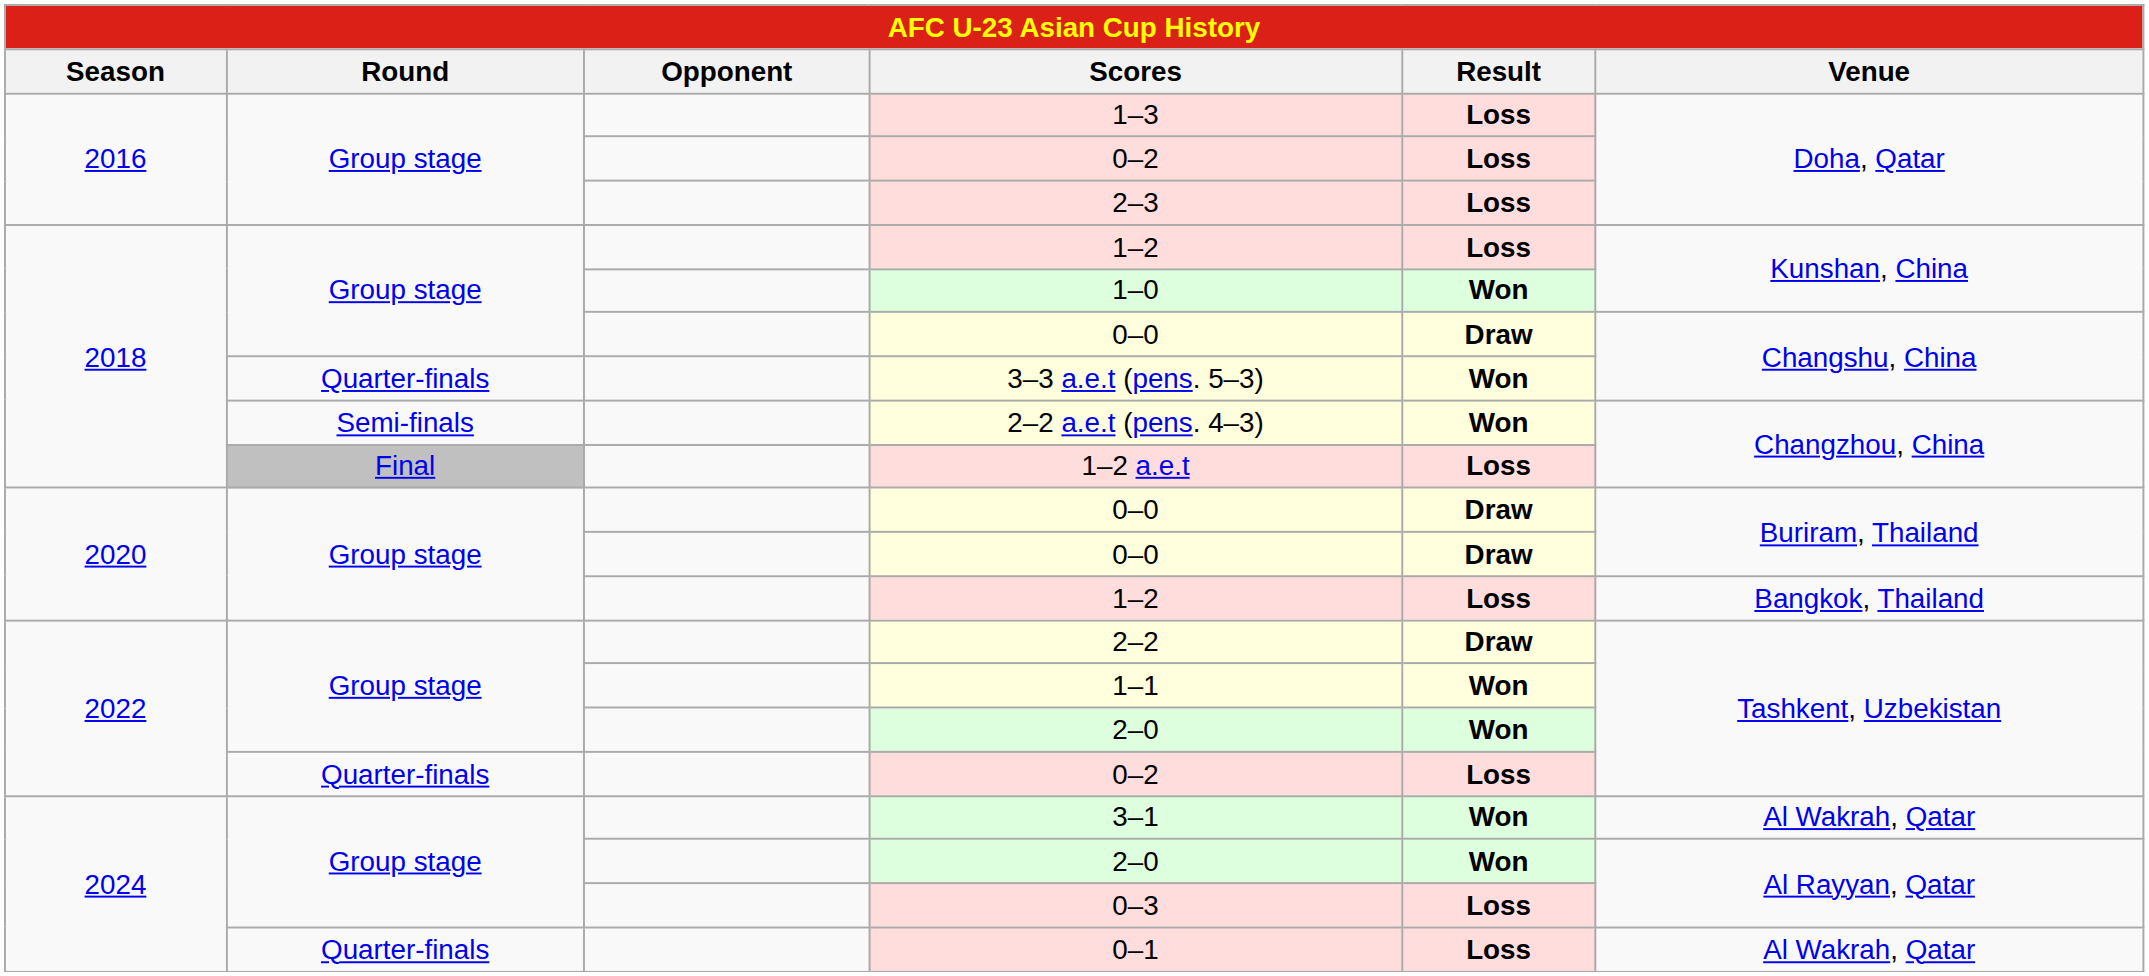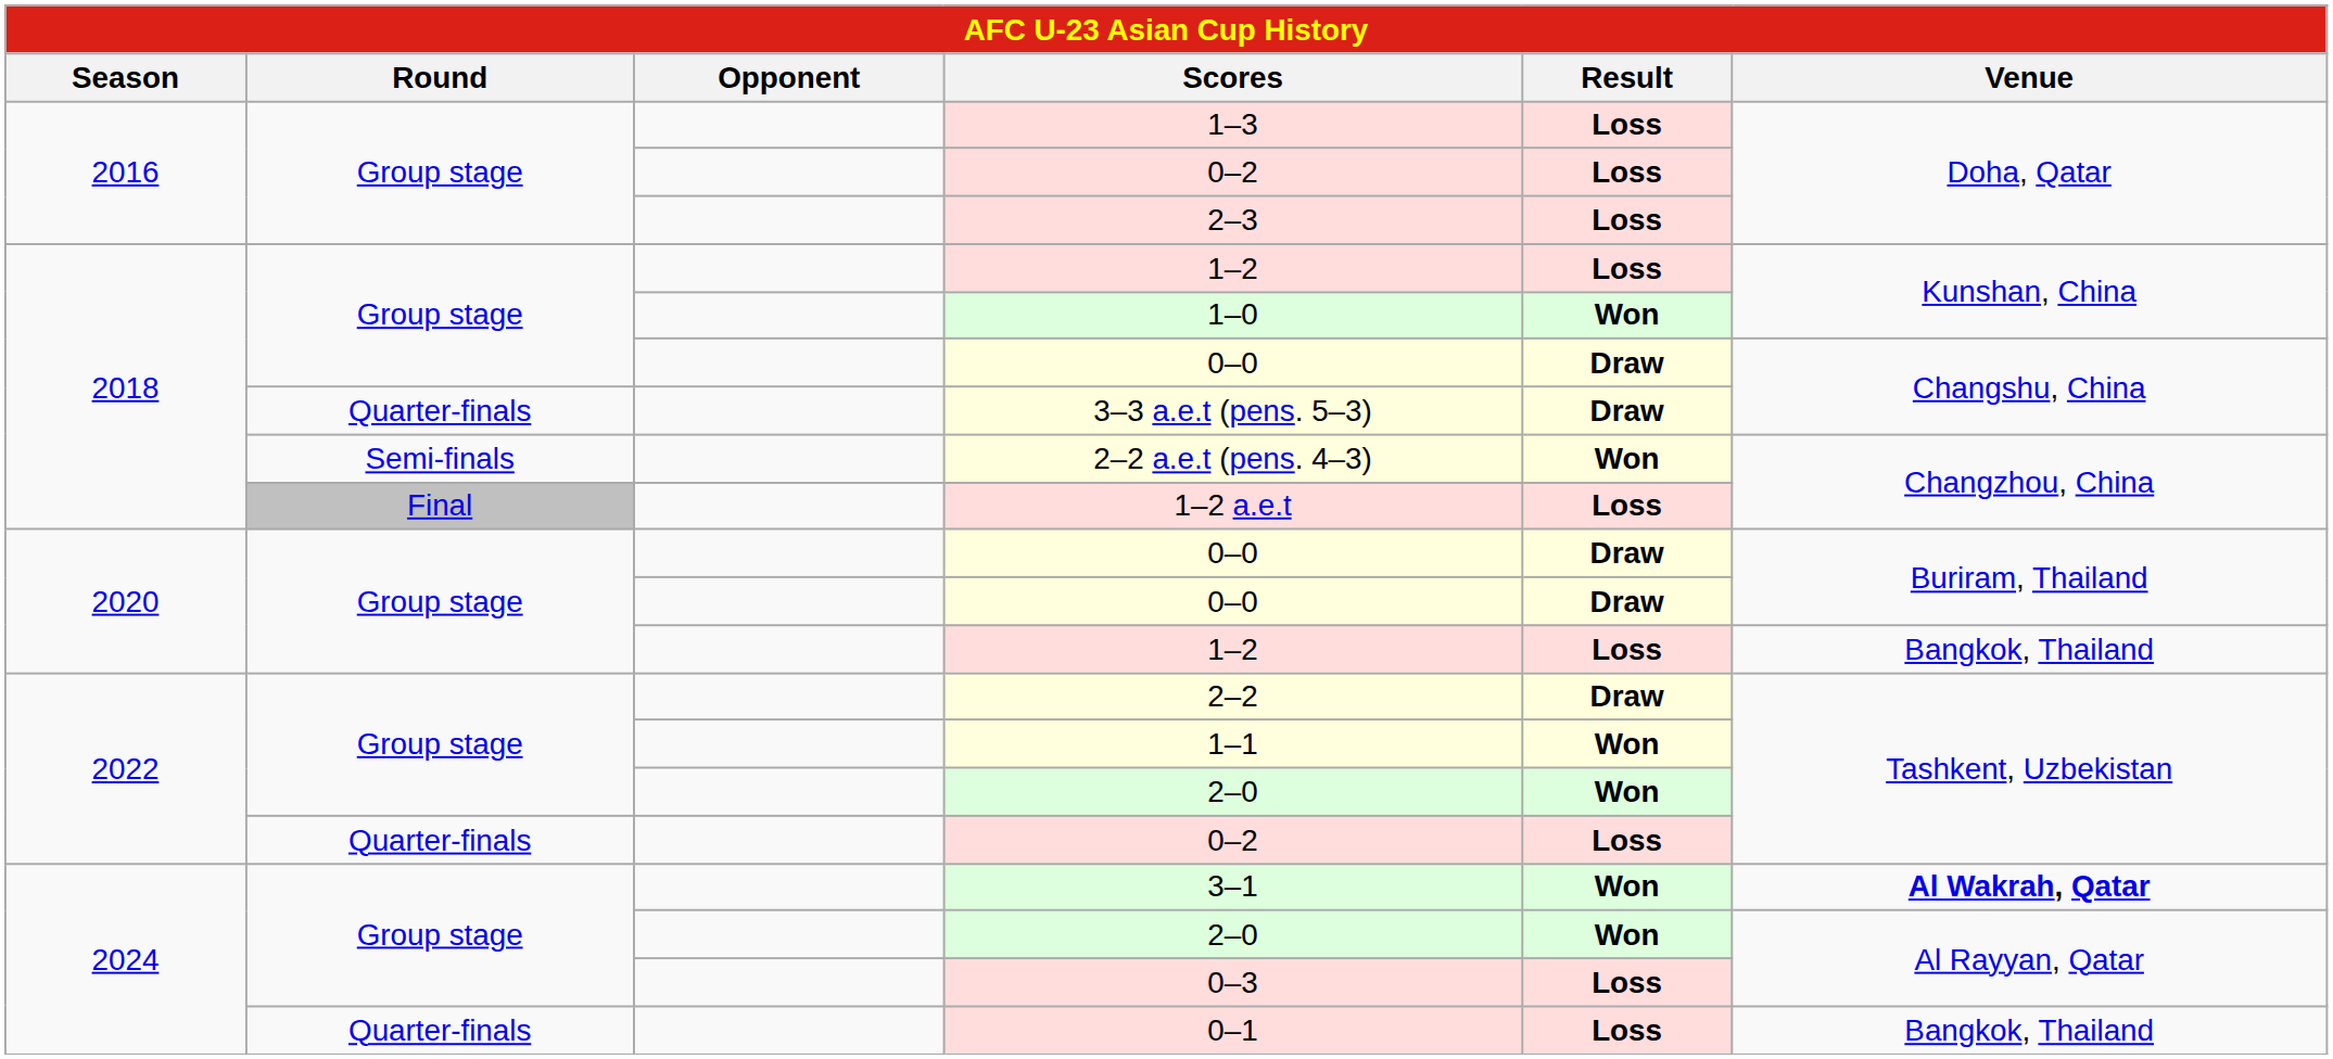3–3 a.e.t (pens. 5–3) | Result: Won -> Draw
3–1 | Venue: normal -> bold
0–1 | Venue: Al Wakrah, Qatar -> Bangkok, Thailand
